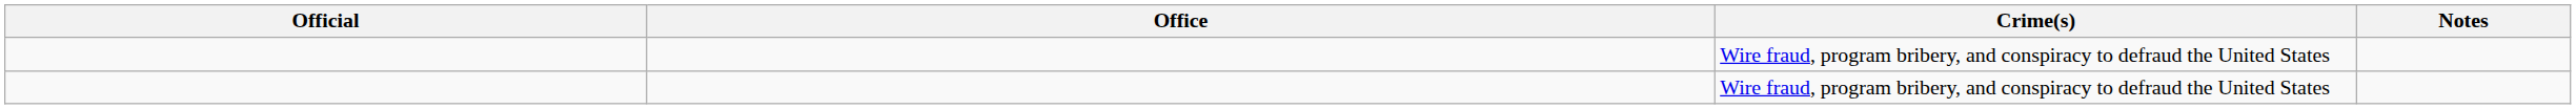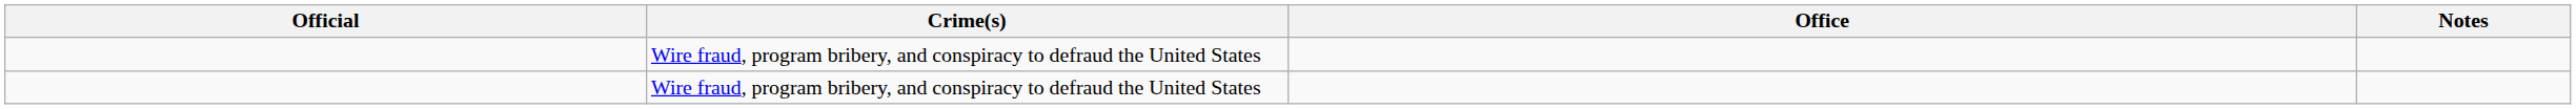columns swapped: Office <-> Crime(s)
